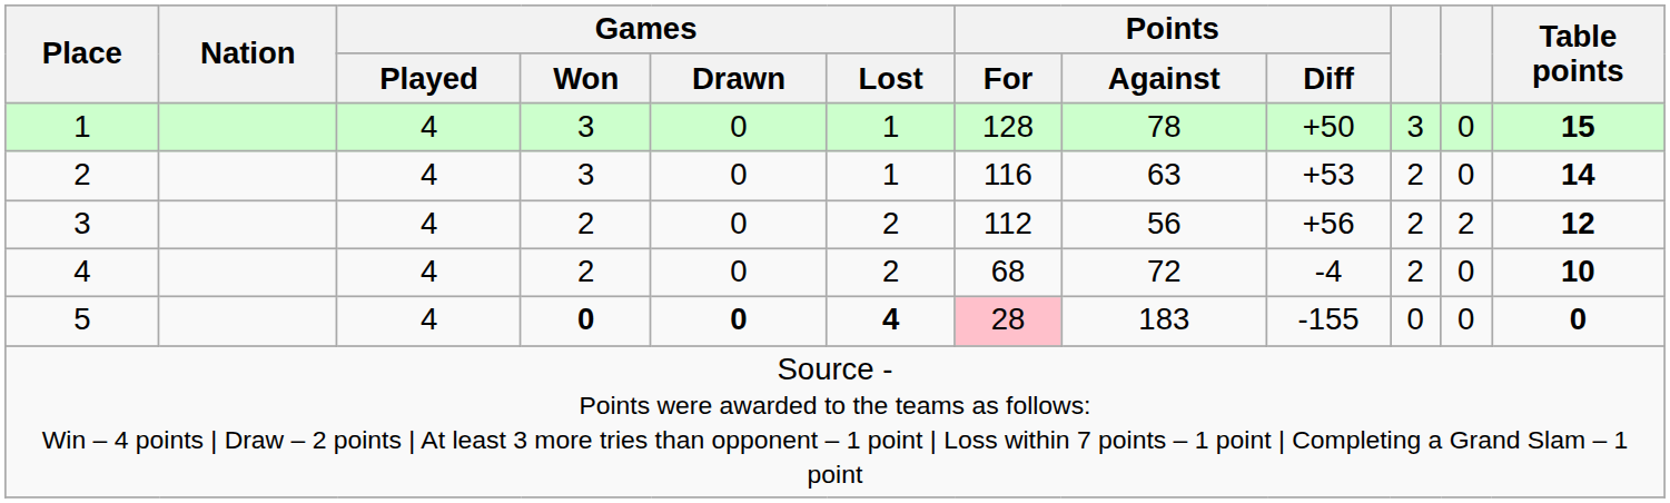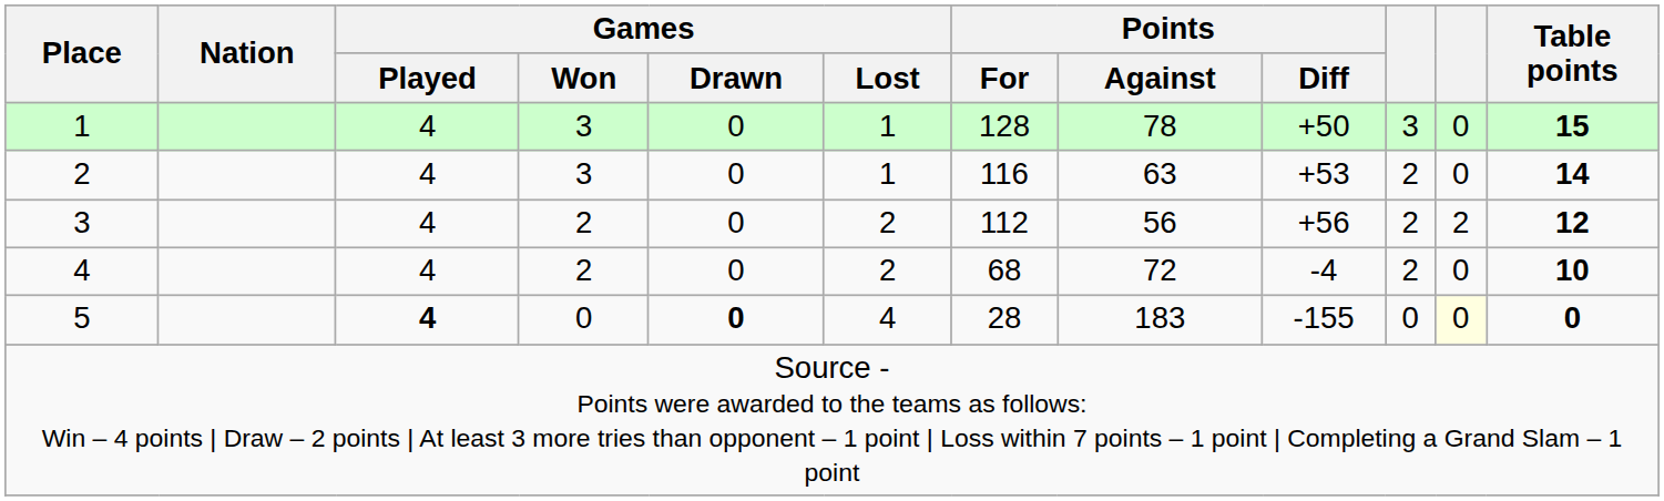5 | Games / Played: normal -> bold
5 | Games / Won: bold -> normal
5 | Games / Lost: bold -> normal
5 | Points / For: pink background -> no background
5 | column 11: no background -> lightyellow background
